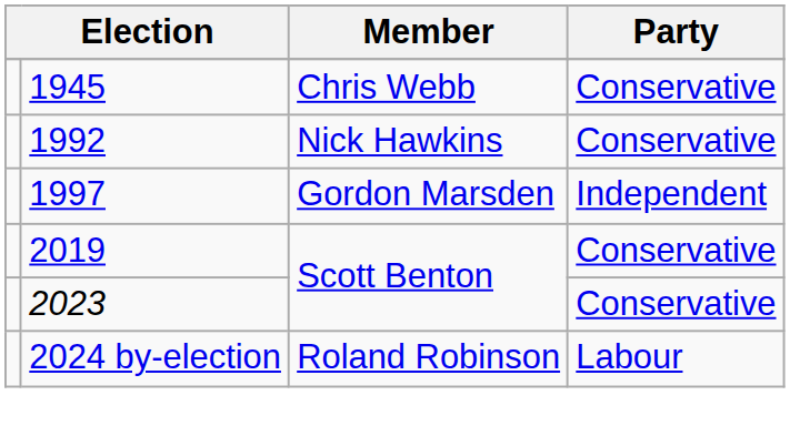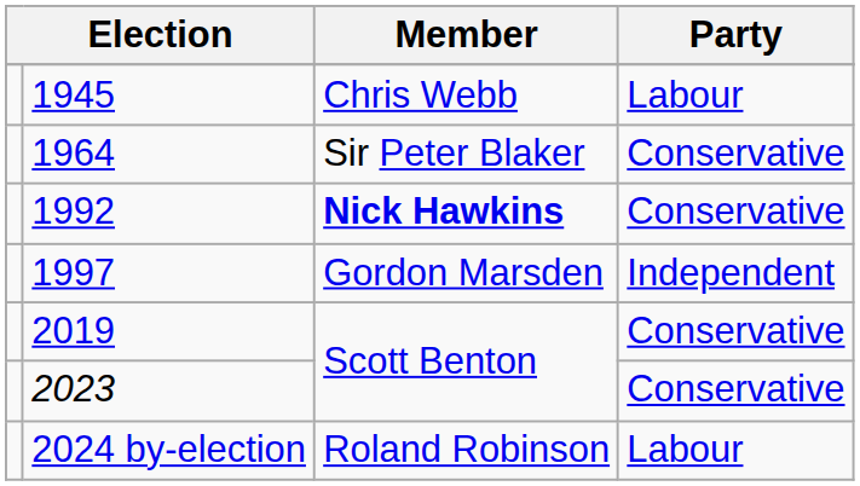1945 | Party: Conservative -> Labour
+ row: 1964 | Sir Peter Blaker | Conservative
1992 | Member: normal -> bold
